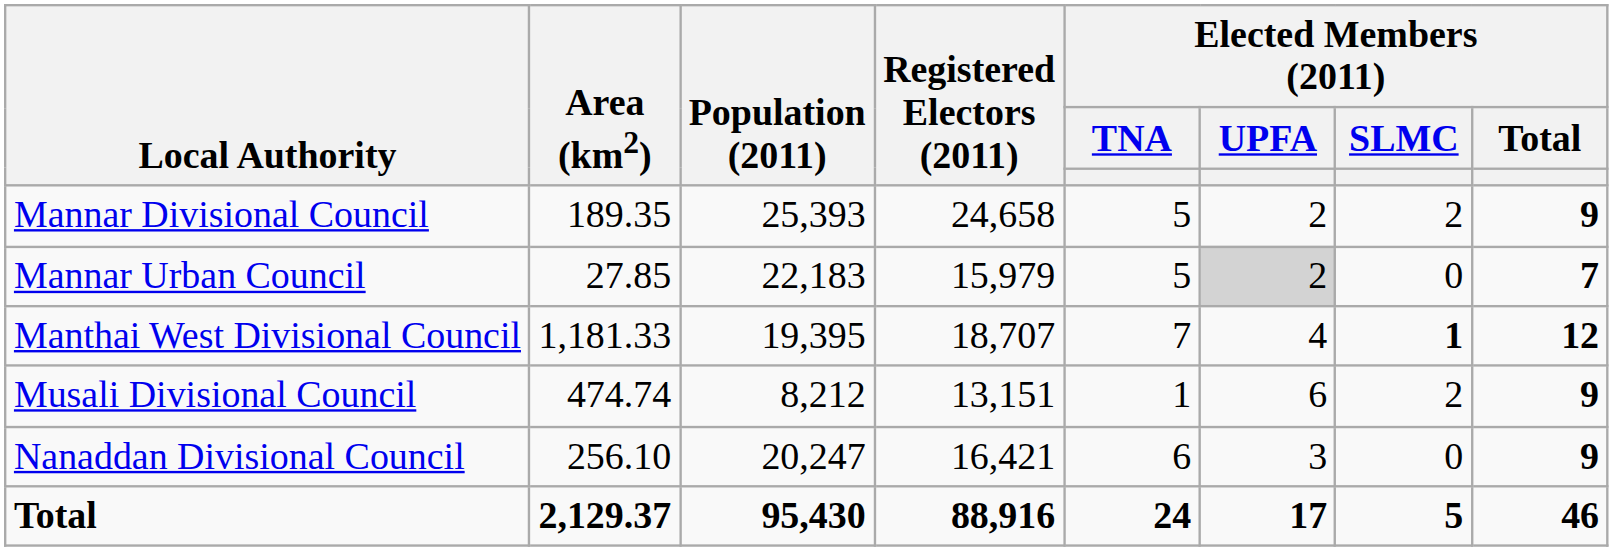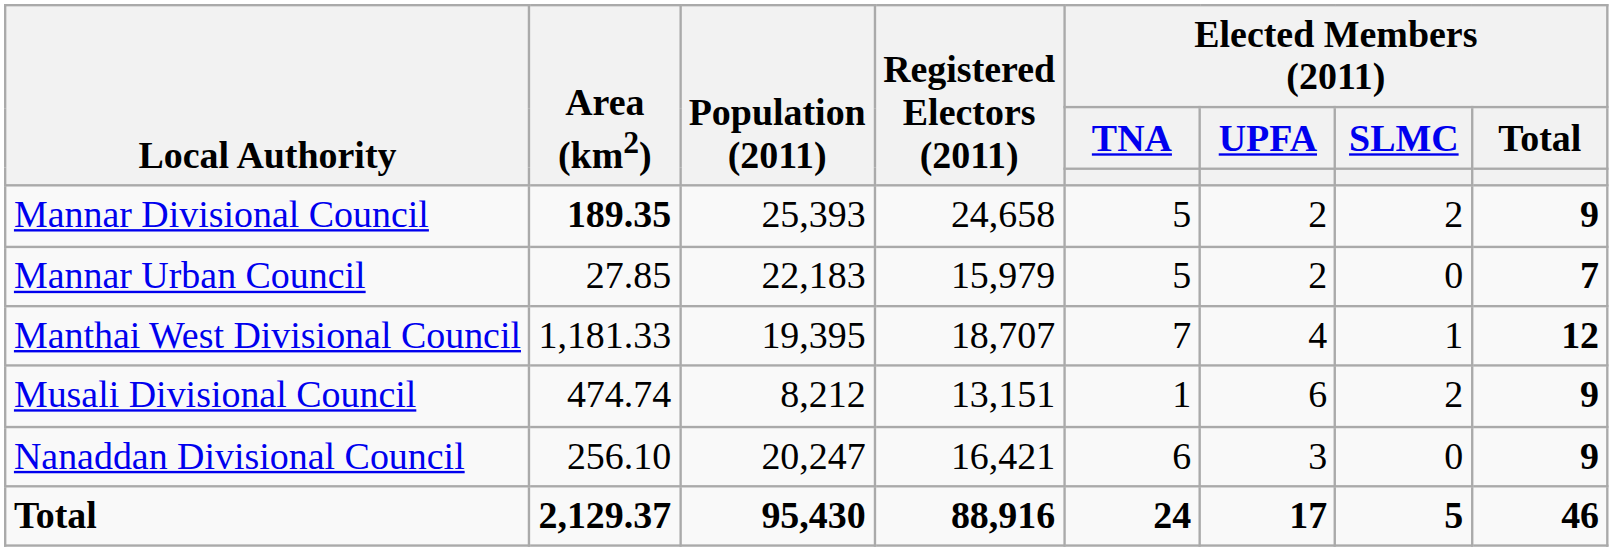Mannar Divisional Council | Area (km2): normal -> bold
Mannar Urban Council | Elected Members (2011) / UPFA: lightgrey background -> no background
Manthai West Divisional Council | Elected Members (2011) / SLMC: bold -> normal
